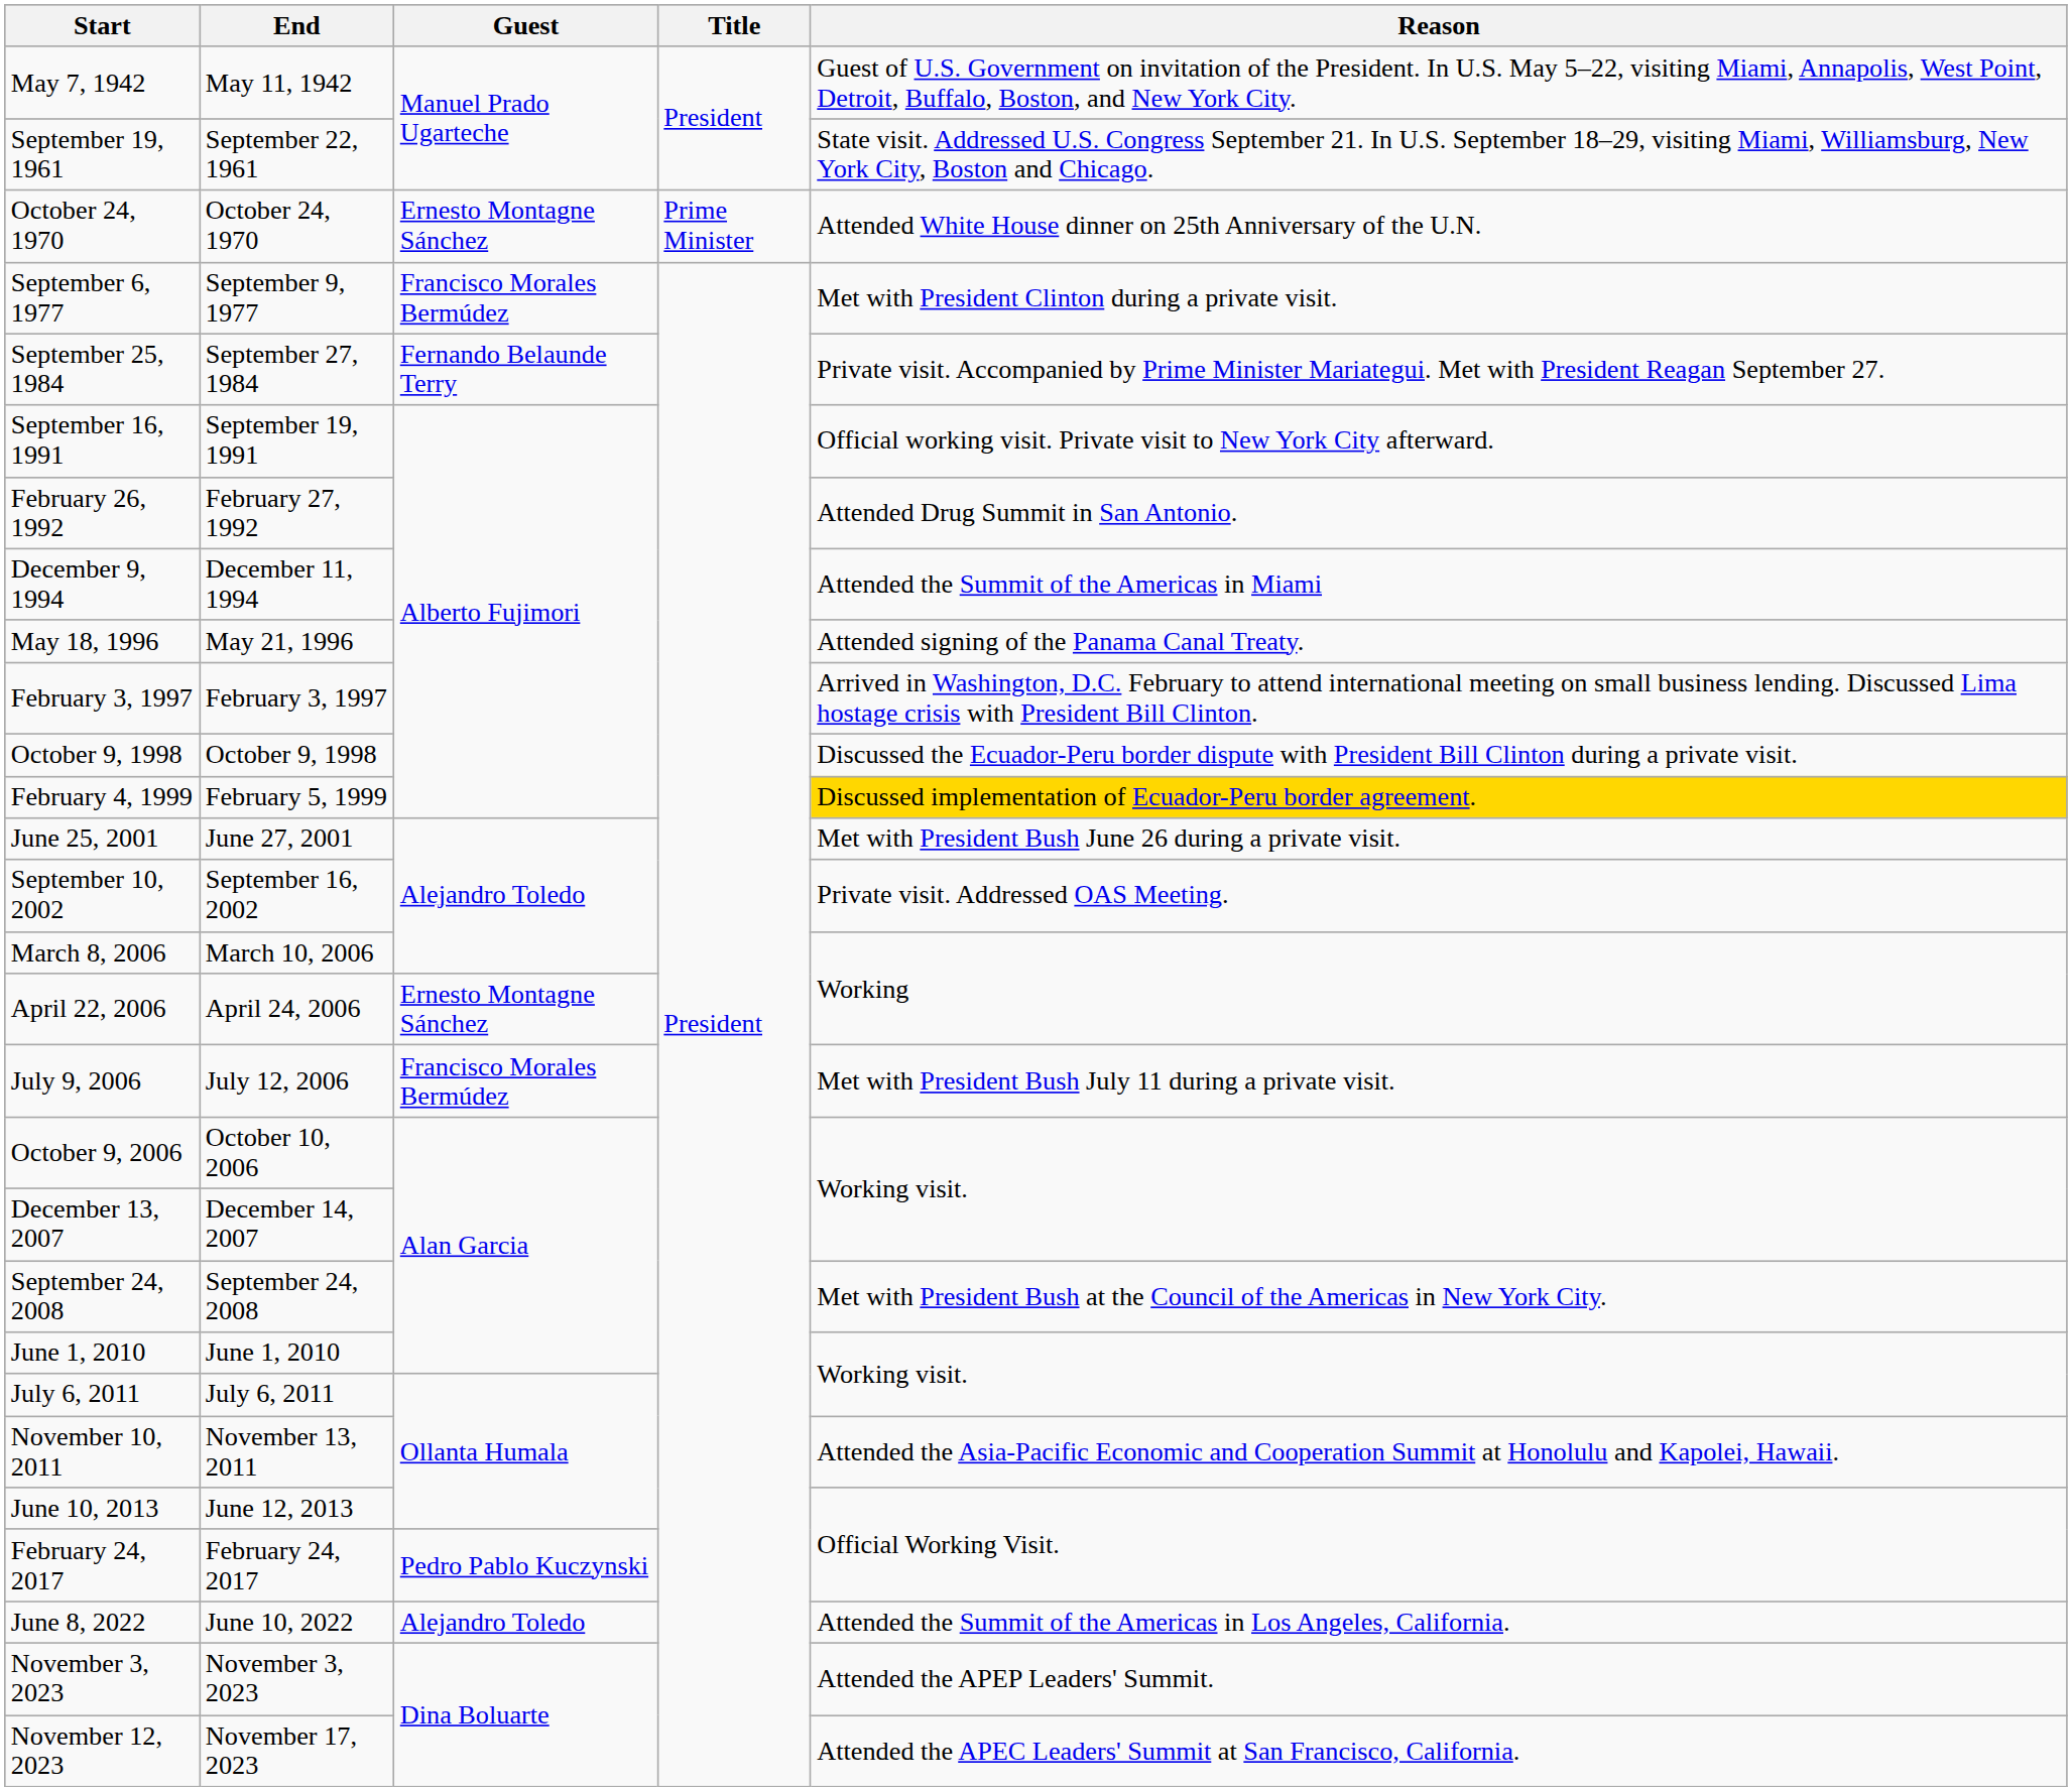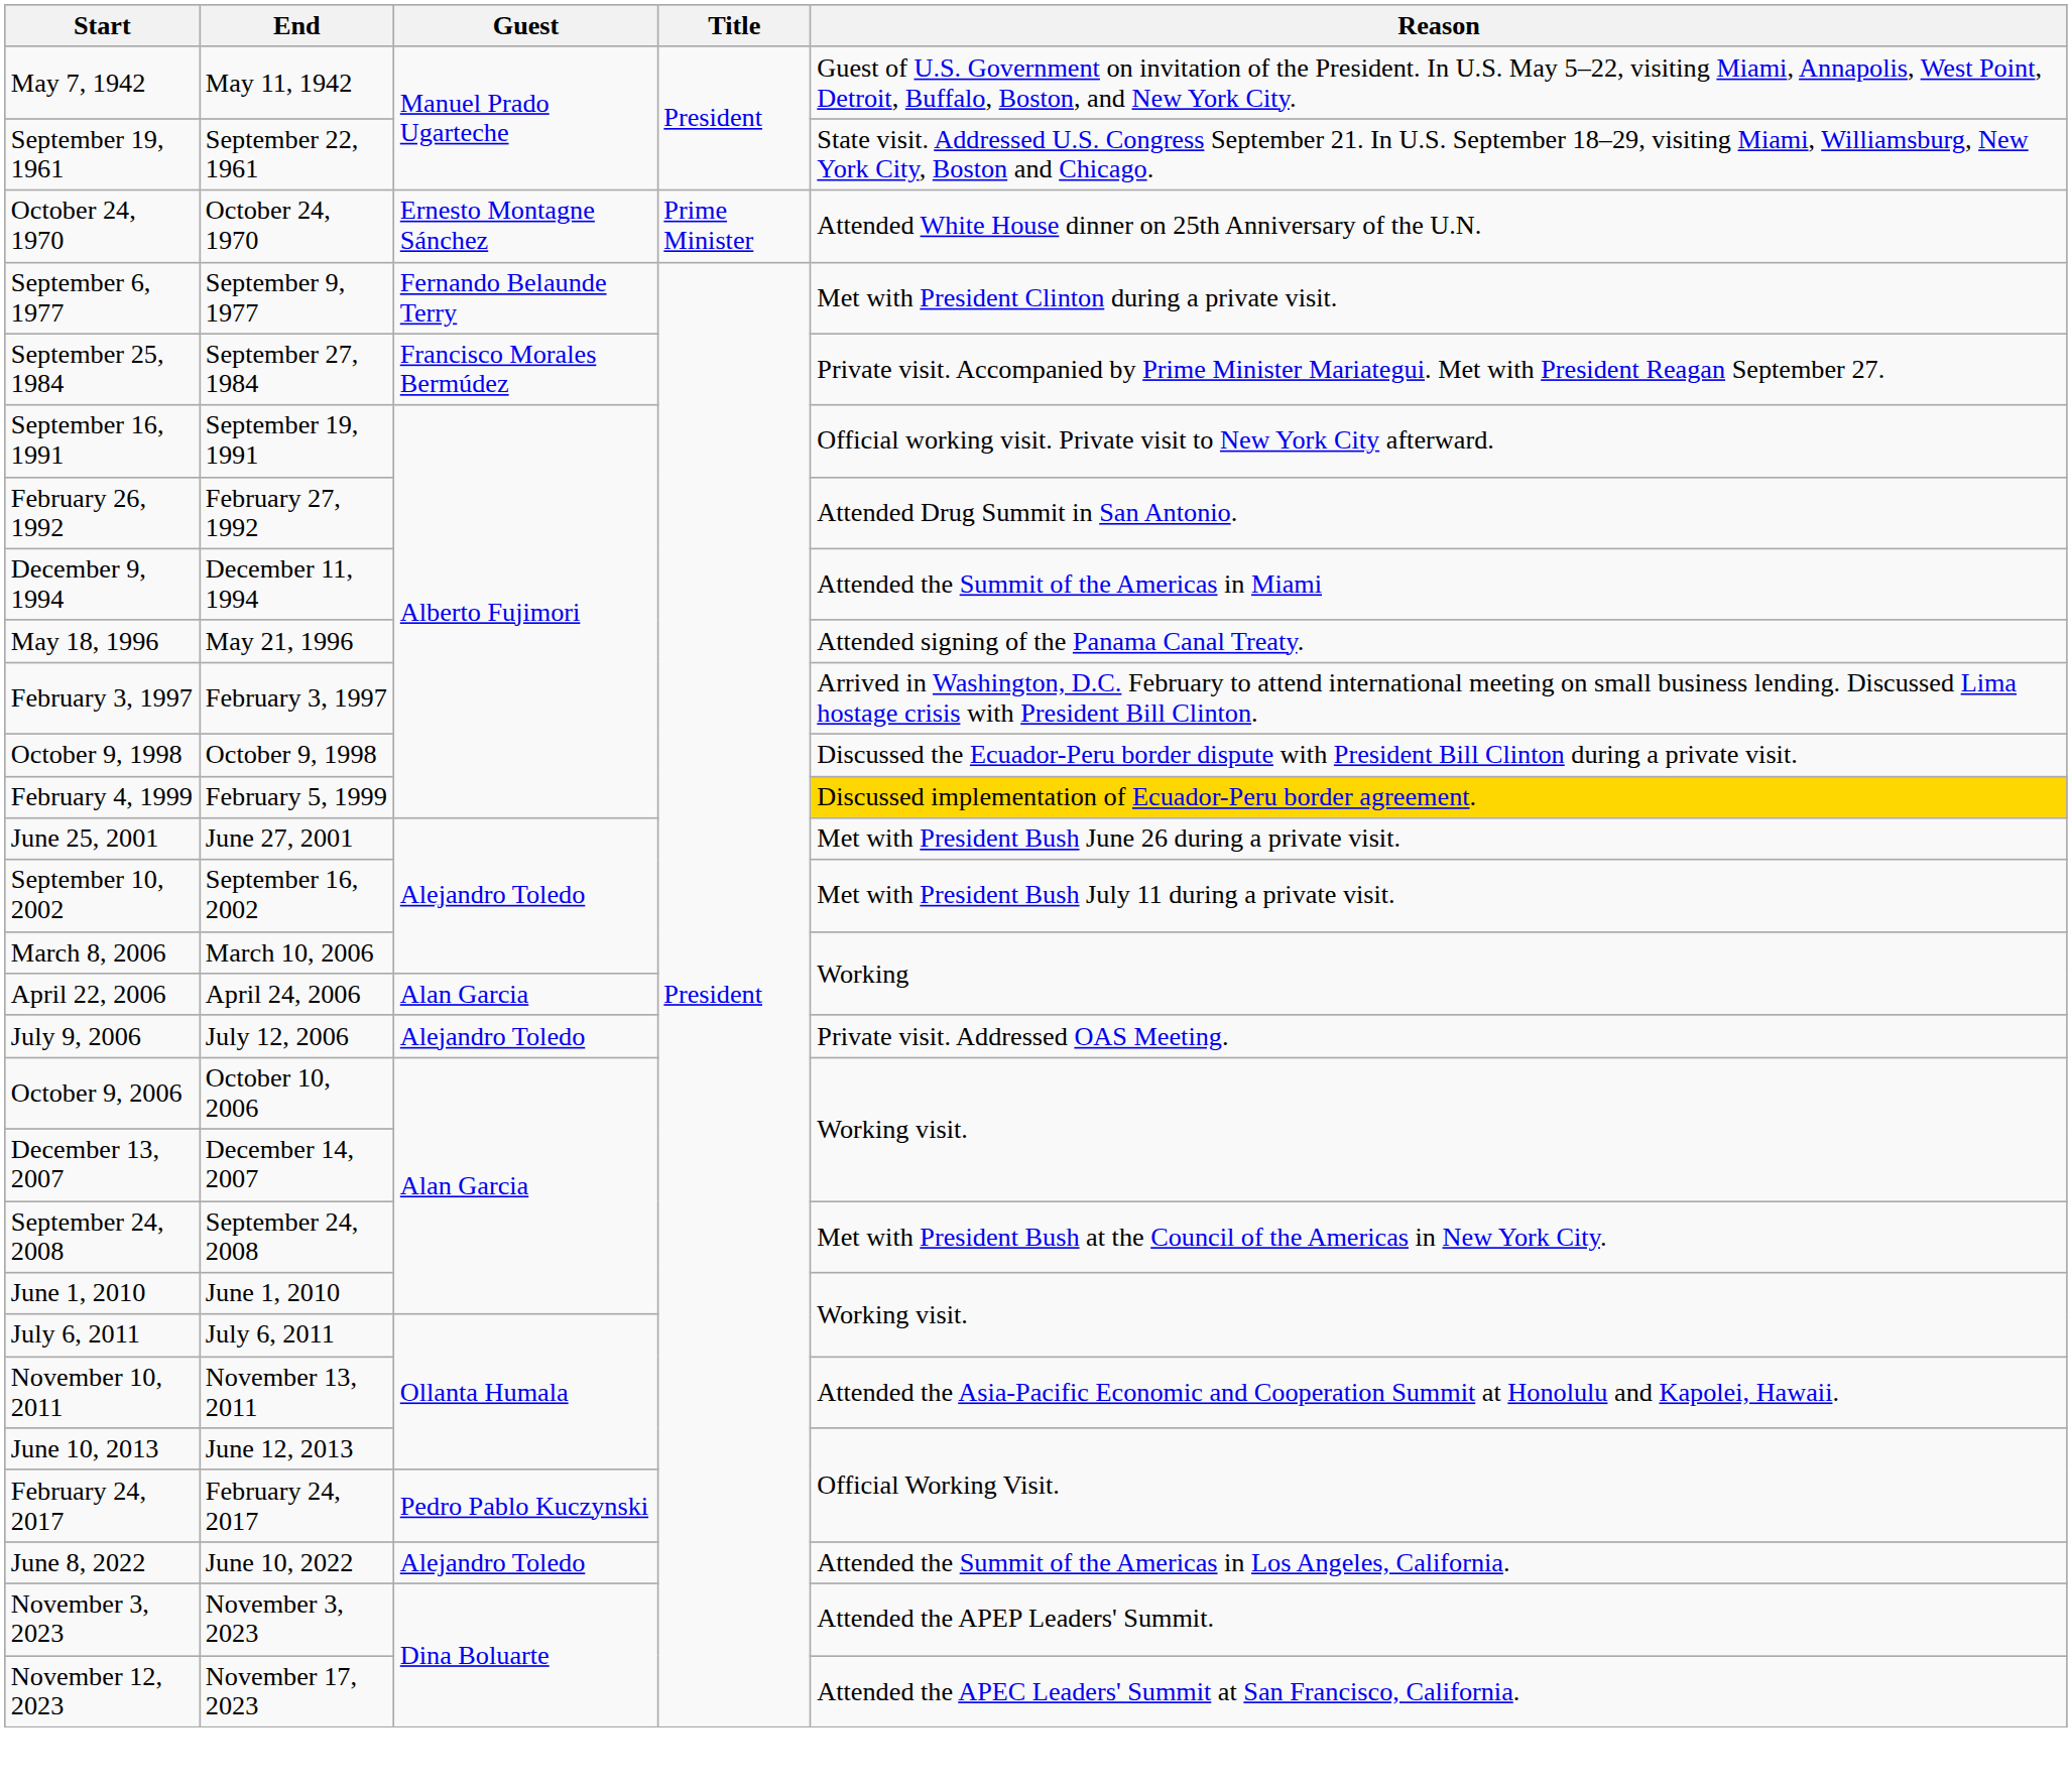September 6, 1977 | Guest: Francisco Morales Bermúdez -> Fernando Belaunde Terry
September 25, 1984 | Guest: Fernando Belaunde Terry -> Francisco Morales Bermúdez
September 10, 2002 | Reason: Private visit. Addressed OAS Meeting. -> Met with President Bush July 11 during a private visit.
April 22, 2006 | Guest: Ernesto Montagne Sánchez -> Alan Garcia
July 9, 2006 | Guest: Francisco Morales Bermúdez -> Alejandro Toledo
July 9, 2006 | Reason: Met with President Bush July 11 during a private visit. -> Private visit. Addressed OAS Meeting.
